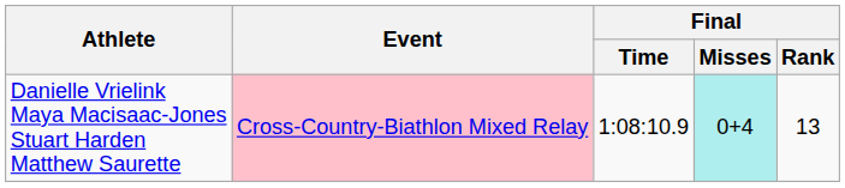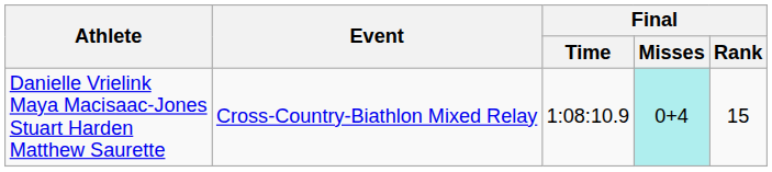row 3 | Event: pink background -> no background
row 3 | Final / Rank: 13 -> 15
